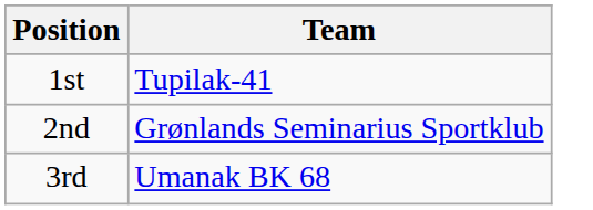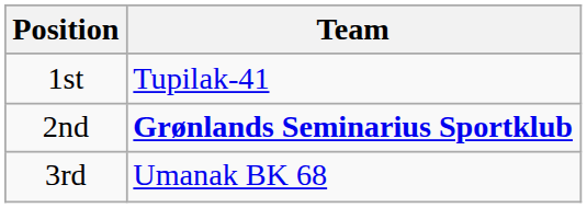2nd | Team: normal -> bold
